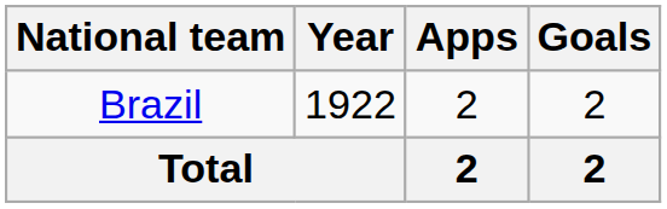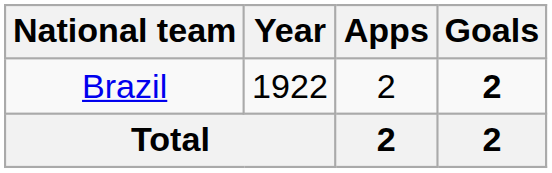Brazil | Goals: normal -> bold
